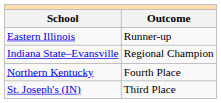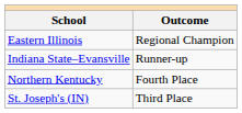Eastern Illinois | Outcome: Runner-up -> Regional Champion
Indiana State–Evansville | Outcome: Regional Champion -> Runner-up
